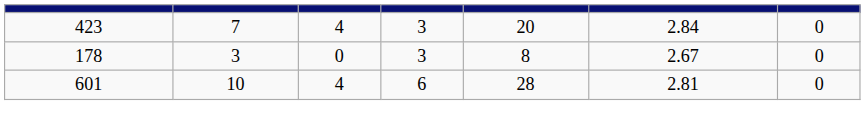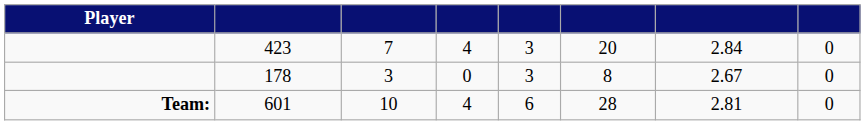+ column: Player | Team:
